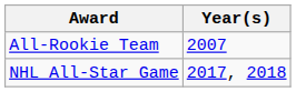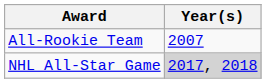row 3 | Year(s): no background -> lightgrey background
